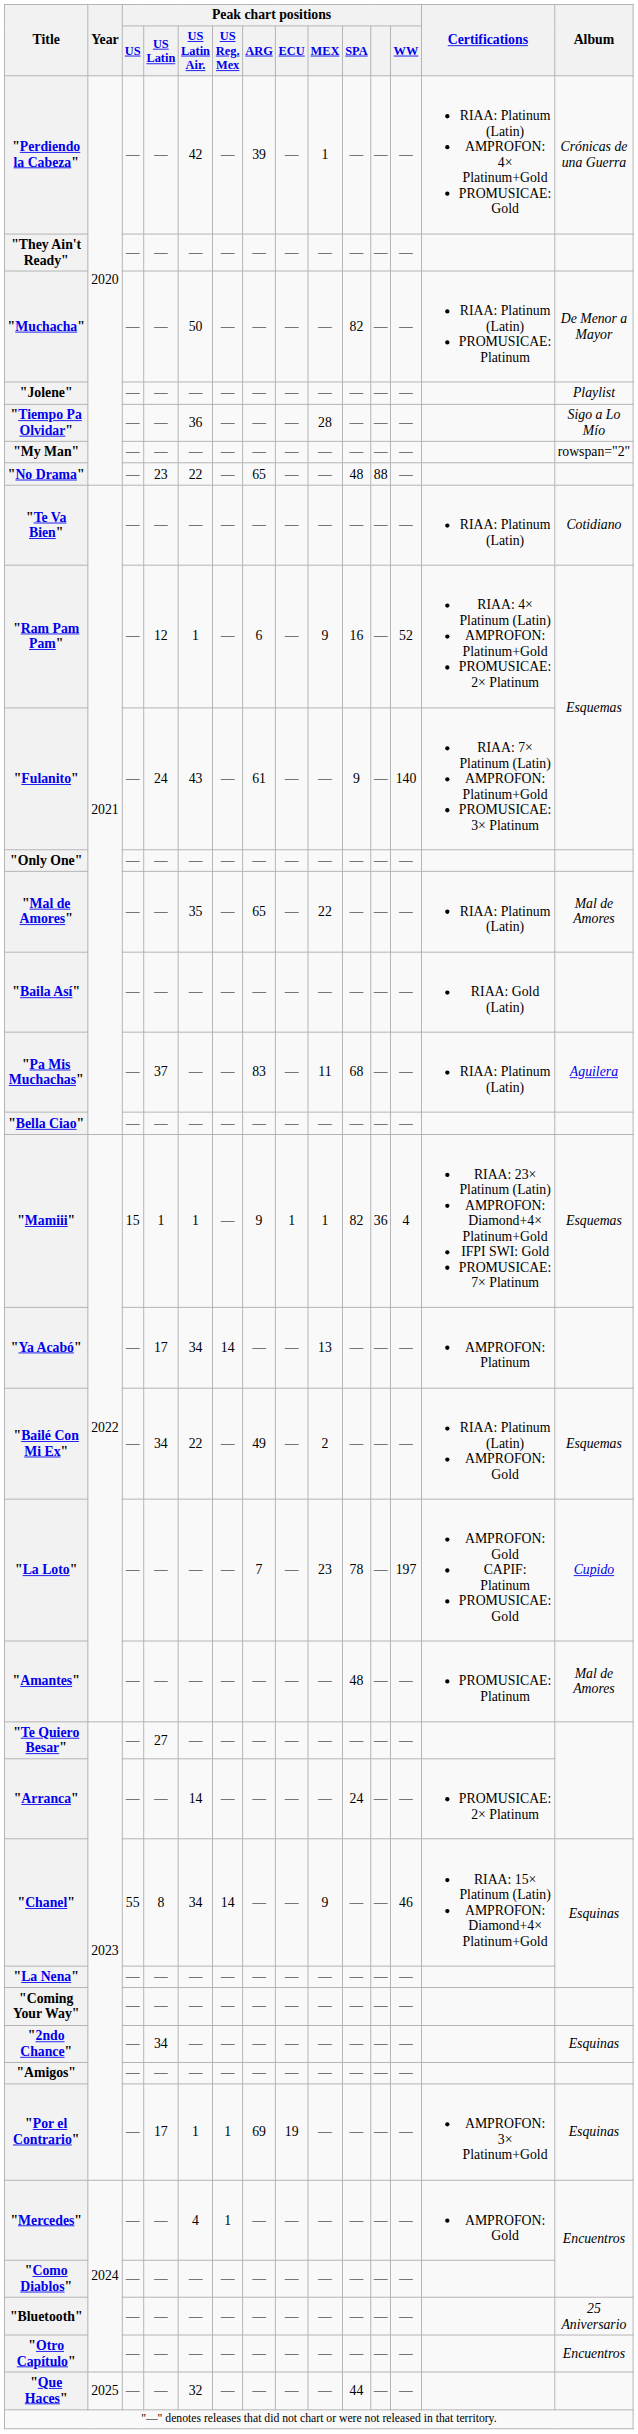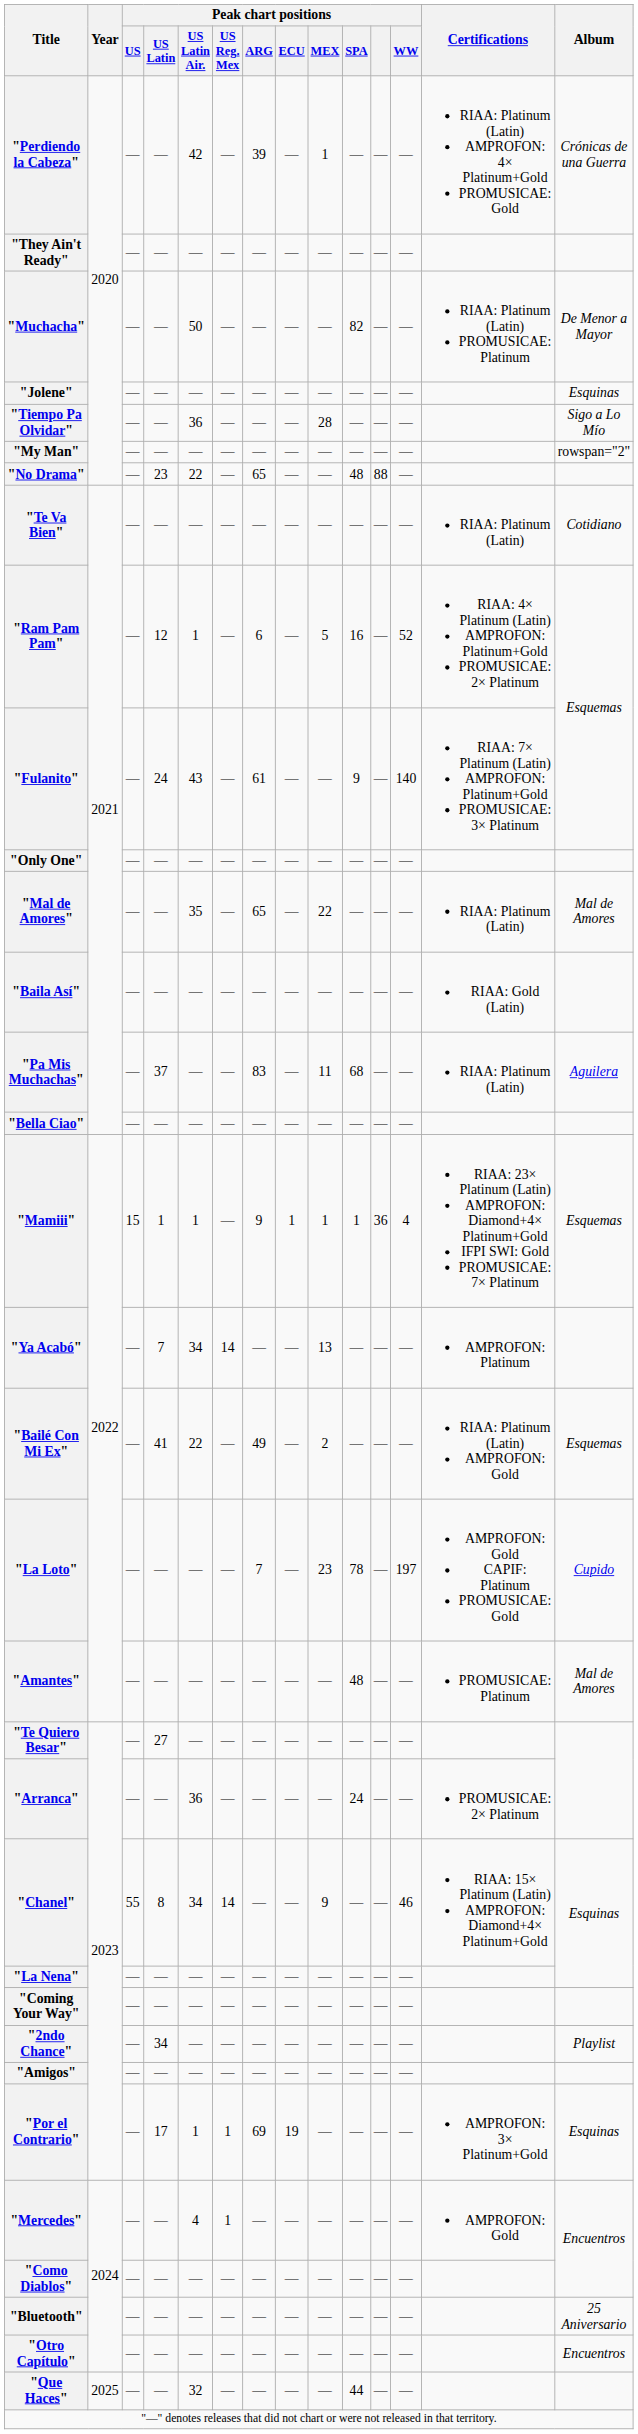"Jolene" | Album: Playlist -> Esquinas
"Ram Pam Pam" | Peak chart positions / MEX: 9 -> 5
"Mamiii" | Peak chart positions / SPA: 82 -> 1
"Ya Acabó" | Peak chart positions / US Latin: 17 -> 7
"Bailé Con Mi Ex" | Peak chart positions / US Latin: 34 -> 41
"Arranca" | Peak chart positions / US Latin Air.: 14 -> 36
"2ndo Chance" | Album: Esquinas -> Playlist
